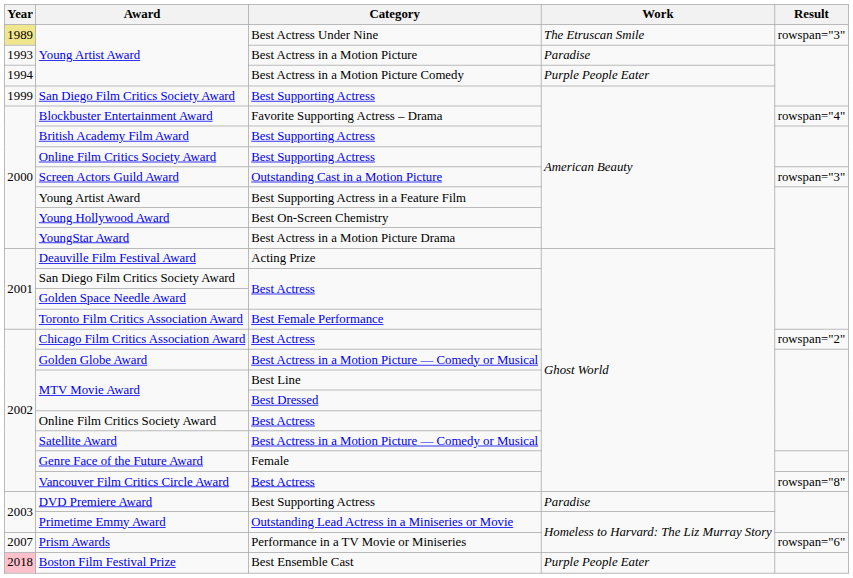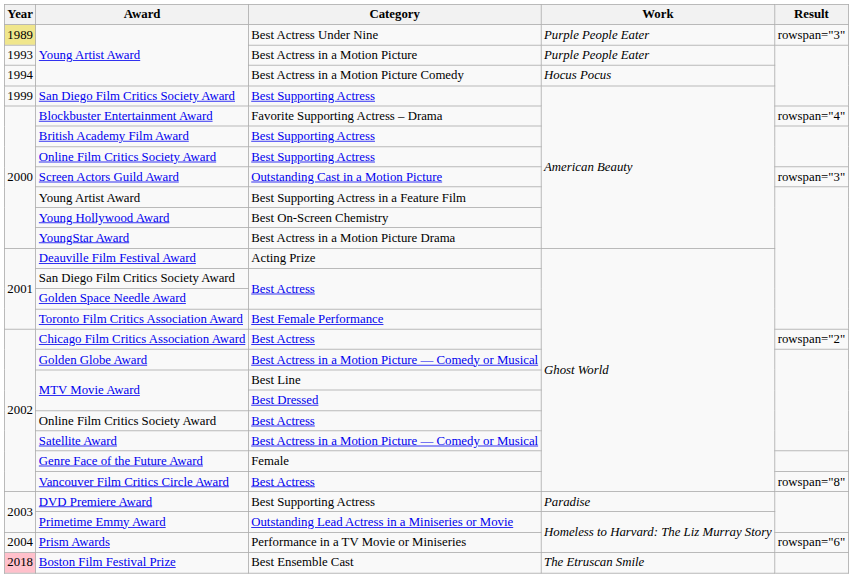Young Artist Award / Best Actress Under Nine | Work: The Etruscan Smile -> Purple People Eater
Young Artist Award / Best Actress in a Motion Picture | Work: Paradise -> Purple People Eater
Young Artist Award / Best Actress in a Motion Picture Comedy | Work: Purple People Eater -> Hocus Pocus
Prism Awards | Year: 2007 -> 2004
Boston Film Festival Prize | Work: Purple People Eater -> The Etruscan Smile
